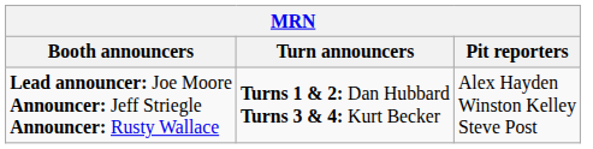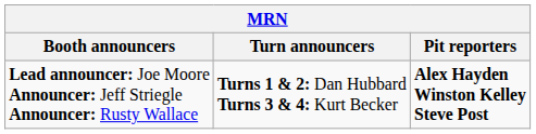row 3 | Pit reporters: normal -> bold
